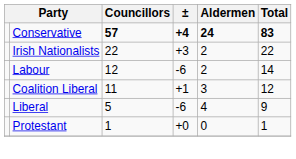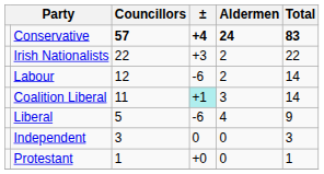Coalition Liberal | ±: no background -> paleturquoise background
Coalition Liberal | Total: 12 -> 14
+ row: Independent | 3 | 0 | 0 | 3
